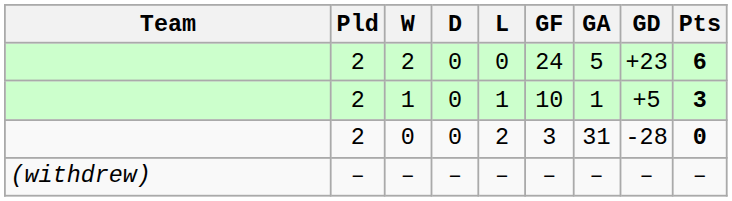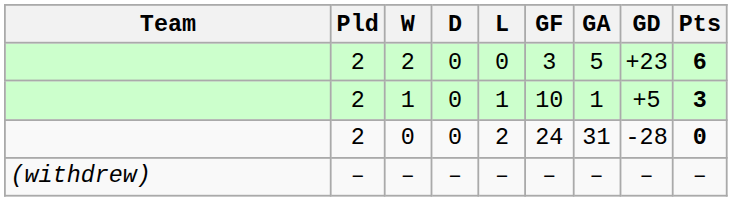row 2 | GF: 24 -> 3
row 4 | GF: 3 -> 24
